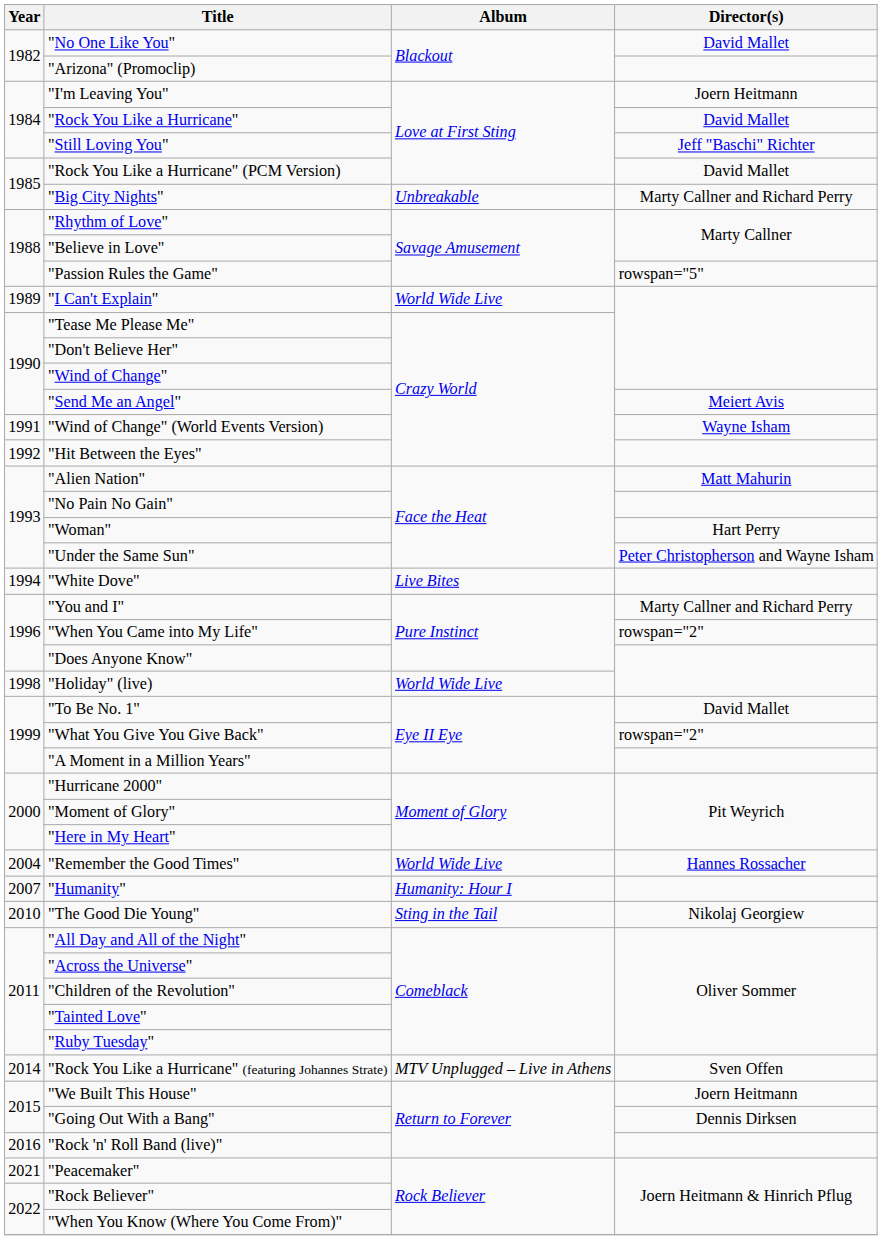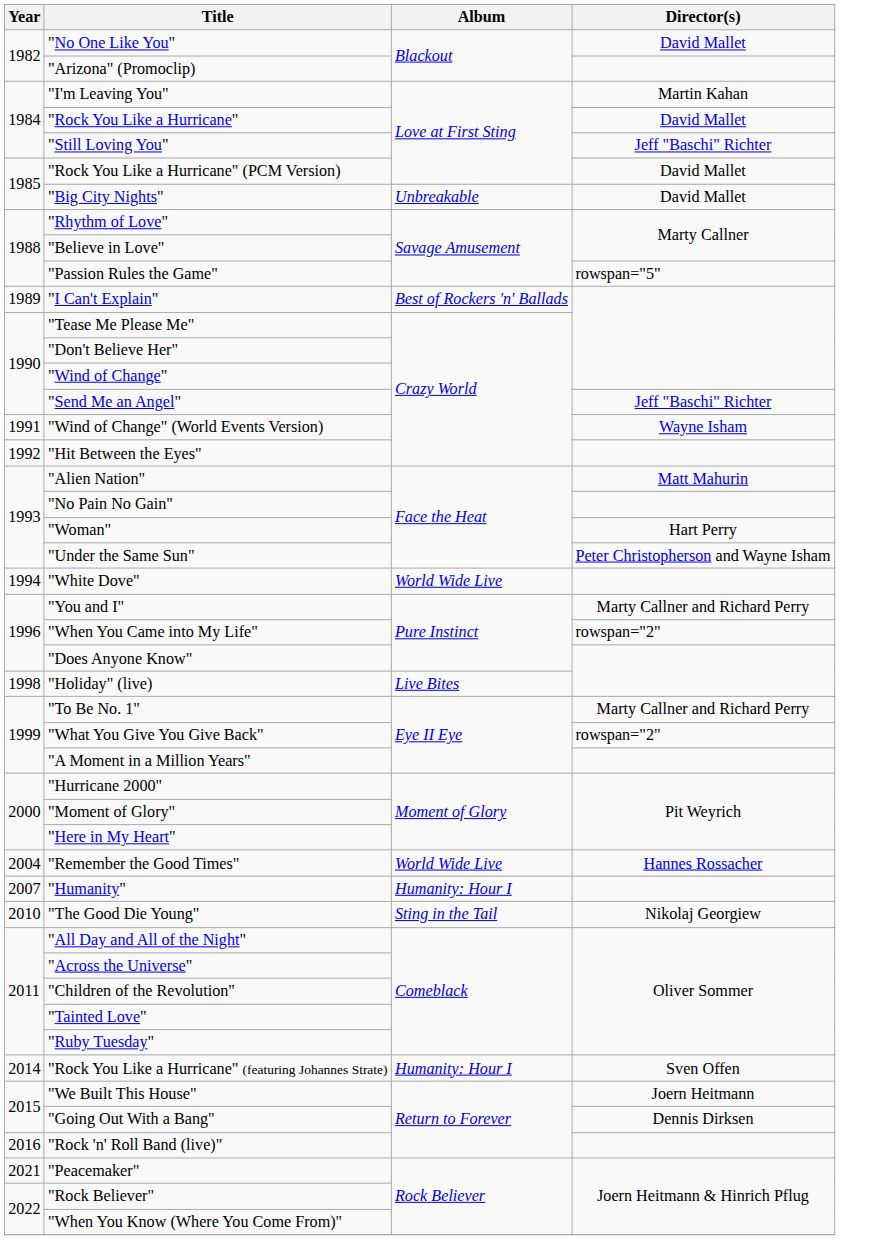"I'm Leaving You" | Director(s): Joern Heitmann -> Martin Kahan
"Big City Nights" | Director(s): Marty Callner and Richard Perry -> David Mallet
"I Can't Explain" | Album: World Wide Live -> Best of Rockers 'n' Ballads
"Send Me an Angel" | Director(s): Meiert Avis -> Jeff "Baschi" Richter
"White Dove" | Album: Live Bites -> World Wide Live
"Holiday" (live) | Album: World Wide Live -> Live Bites
"To Be No. 1" | Director(s): David Mallet -> Marty Callner and Richard Perry
"Rock You Like a Hurricane" (featuring Johannes Strate) | Album: MTV Unplugged – Live in Athens -> Humanity: Hour I
